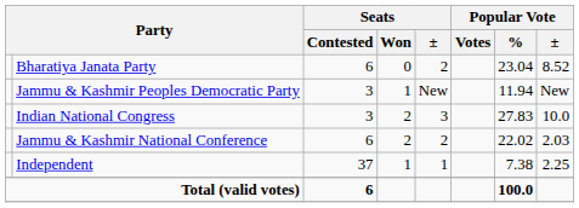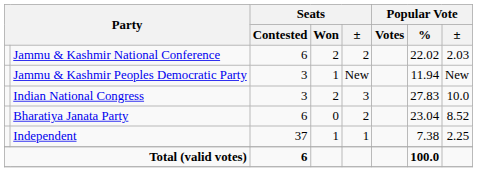rows swapped: Jammu & Kashmir National Conference <-> Bharatiya Janata Party
